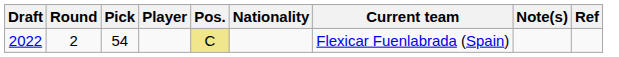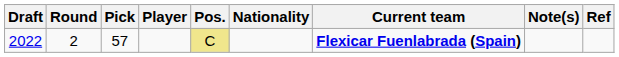2022 | Pick: 54 -> 57
2022 | Current team: normal -> bold
